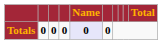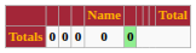row 2 | Name: lavender background -> no background
row 2 | column 6: no background -> lightgreen background
